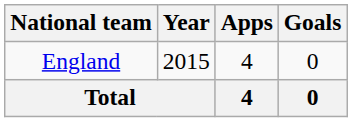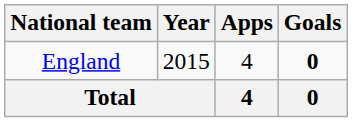England | Goals: normal -> bold
